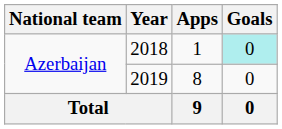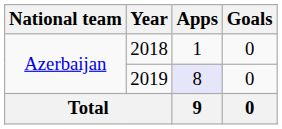2018 | Goals: paleturquoise background -> no background
2019 | Apps: no background -> lavender background
